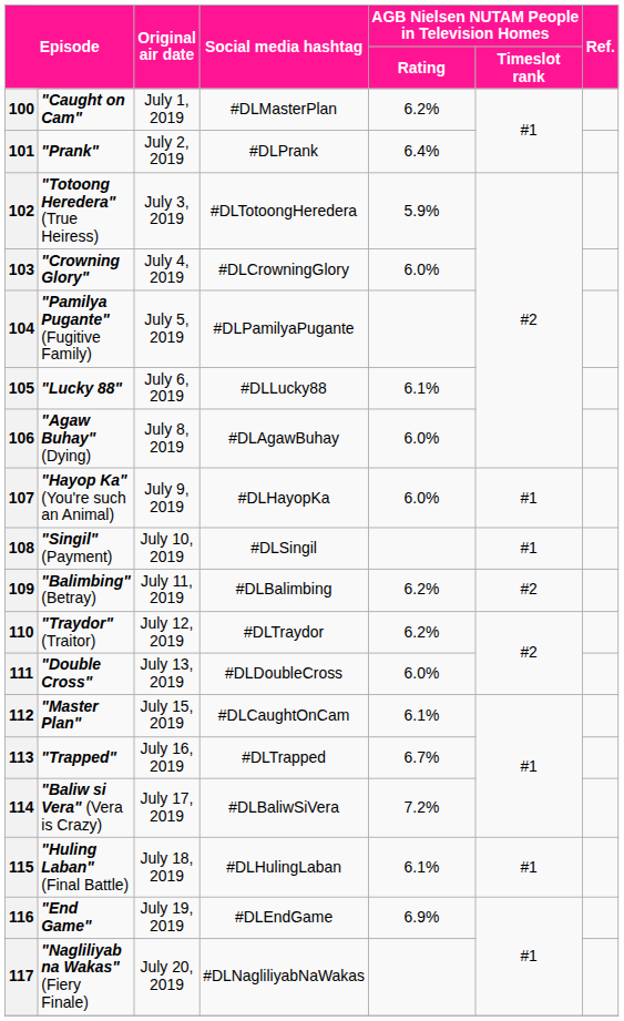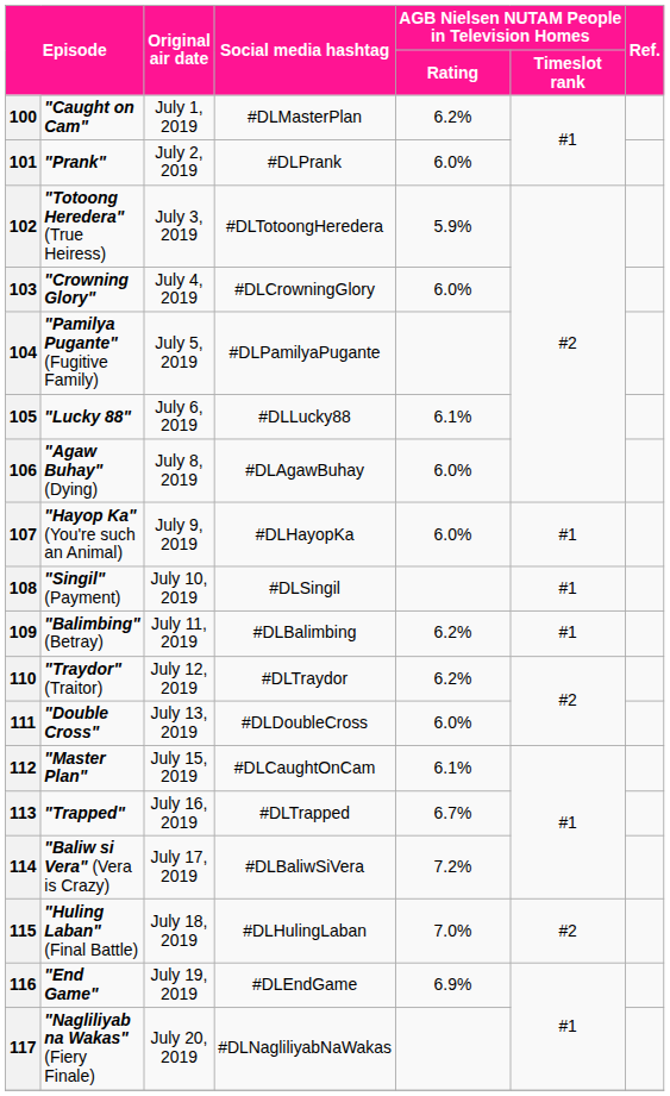101 | AGB Nielsen NUTAM People in Television Homes / Rating: 6.4% -> 6.0%
109 | AGB Nielsen NUTAM People in Television Homes / Timeslot rank: #2 -> #1
115 | AGB Nielsen NUTAM People in Television Homes / Rating: 6.1% -> 7.0%
115 | AGB Nielsen NUTAM People in Television Homes / Timeslot rank: #1 -> #2
